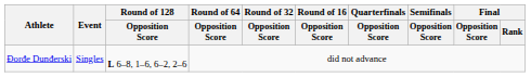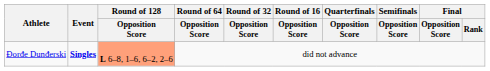Đorđe Dunđerski | Event: normal -> bold
Đorđe Dunđerski | Round of 128 / Opposition Score: no background -> lightsalmon background
